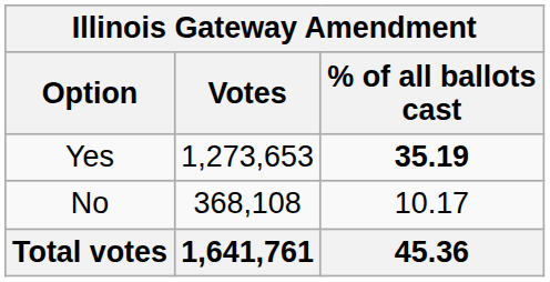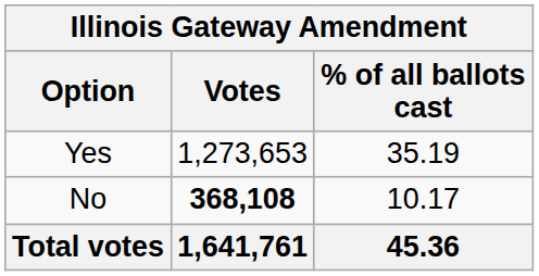Yes | % of all ballots cast: bold -> normal
No | Votes: normal -> bold
